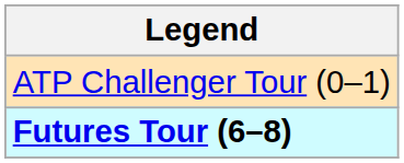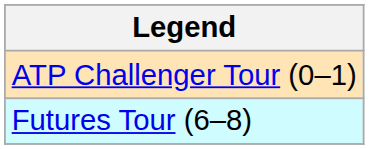row 3 | column 1: bold -> normal
